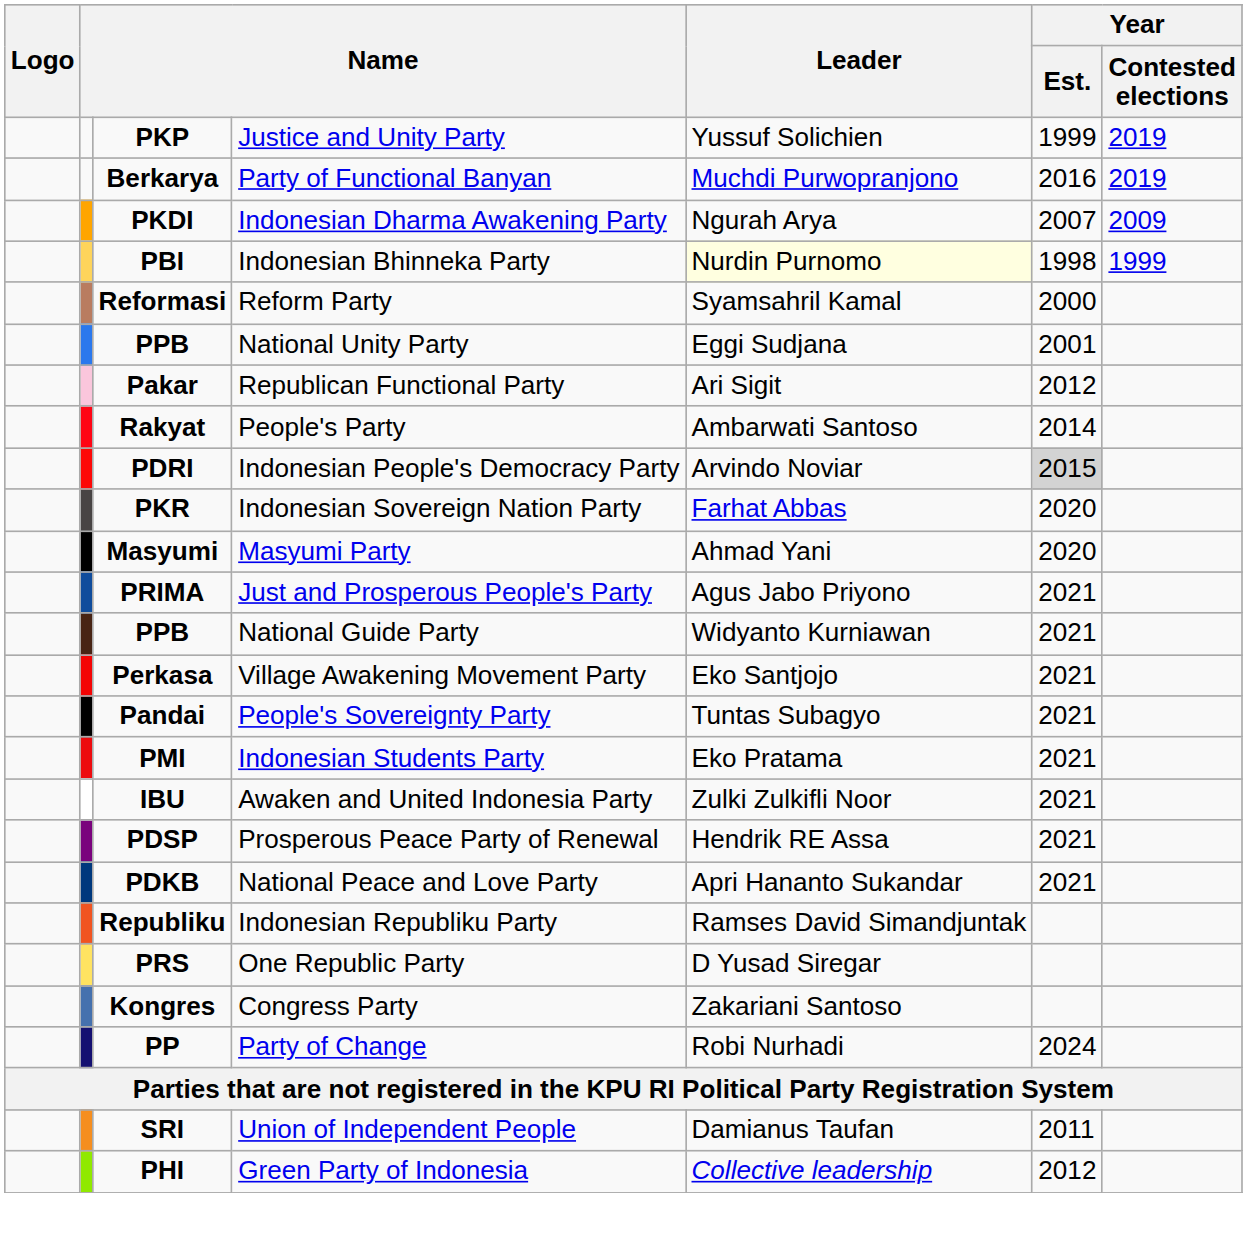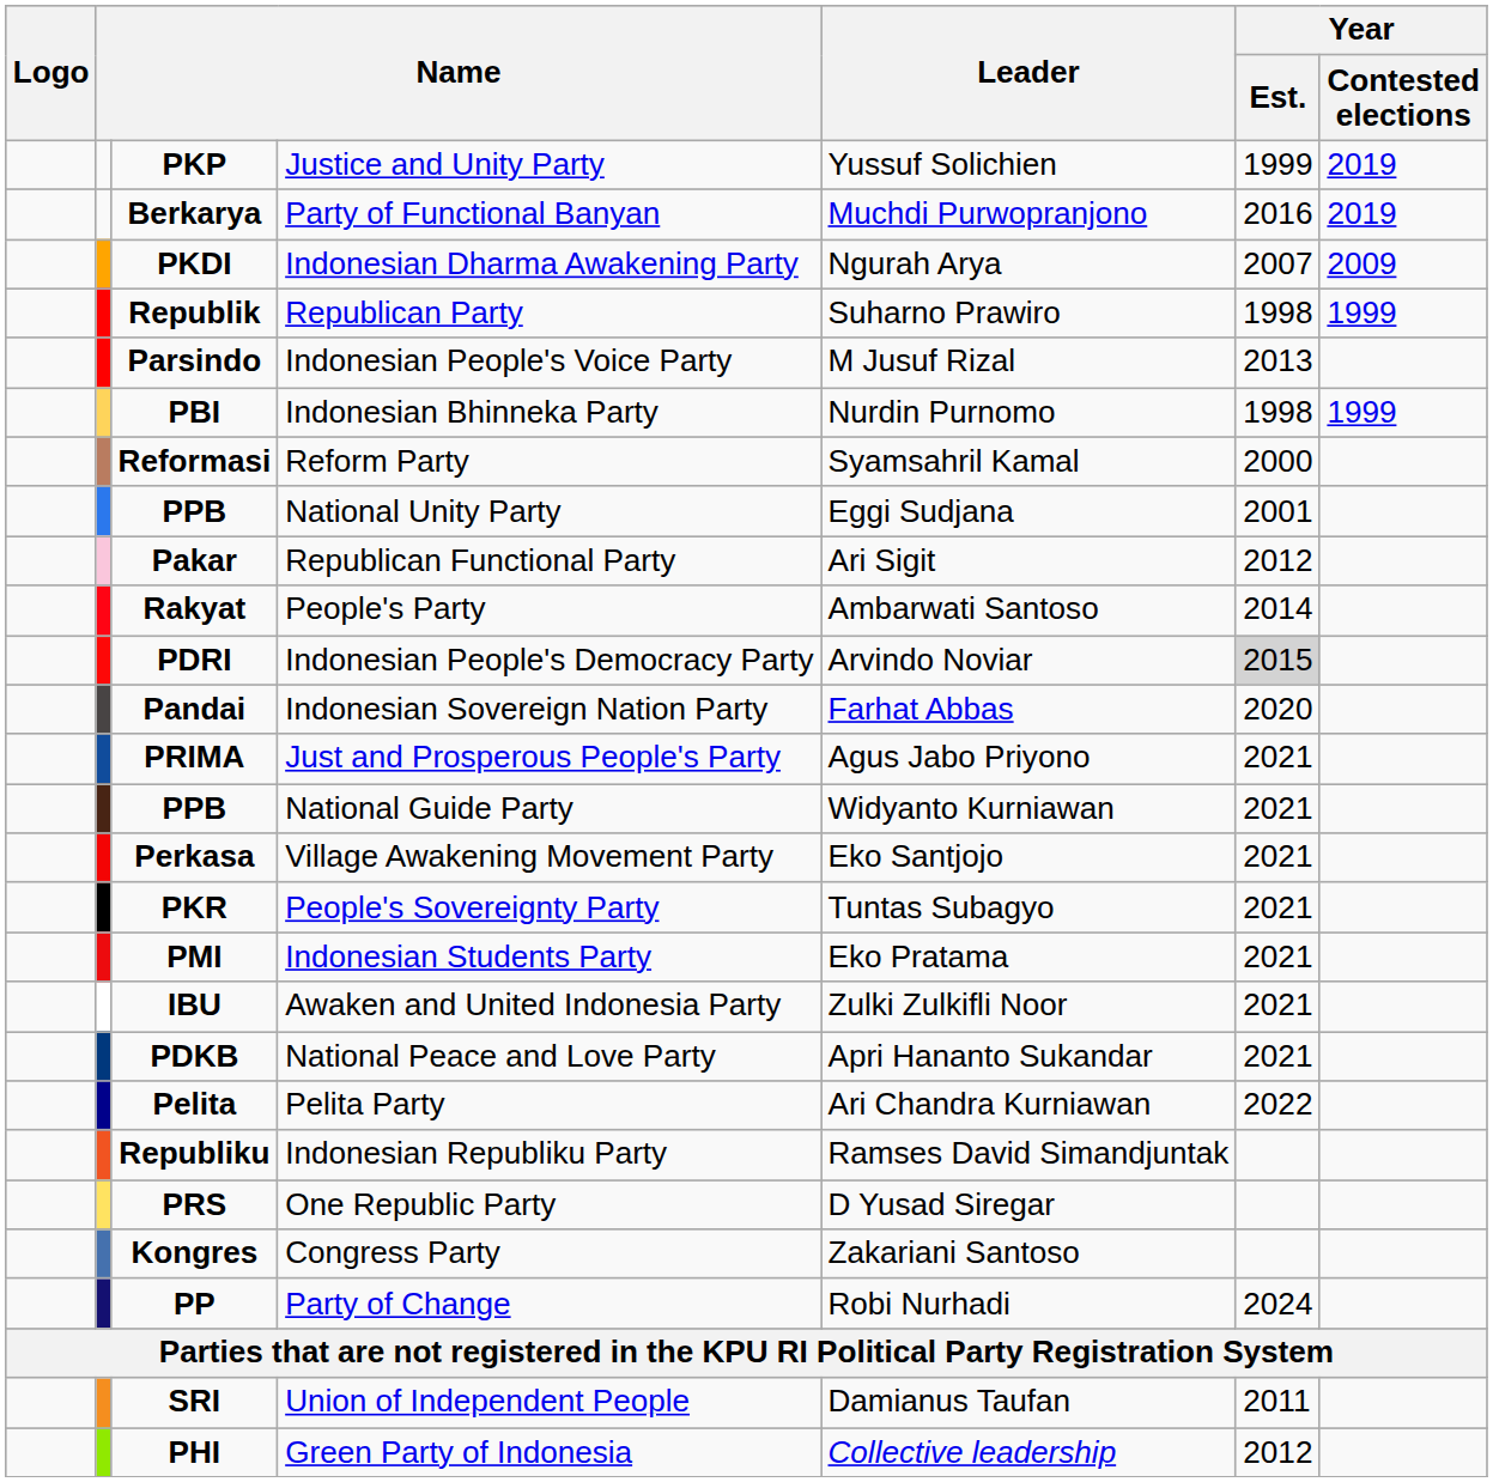+ row: Republik | Republican Party | Suharno Prawiro | 1998 | 1999
+ row: Parsindo | Indonesian People's Voice Party | M Jusuf Rizal | 2013
Indonesian Bhinneka Party | Leader: lightyellow background -> no background
Indonesian Sovereign Nation Party | column 3: PKR -> Pandai
- row: Masyumi | Masyumi Party | Ahmad Yani | 2020
People's Sovereignty Party | column 3: Pandai -> PKR
- row: PDSP | Prosperous Peace Party of Renewal | Hendrik RE Assa | 2021
+ row: Pelita | Pelita Party | Ari Chandra Kurniawan | 2022
